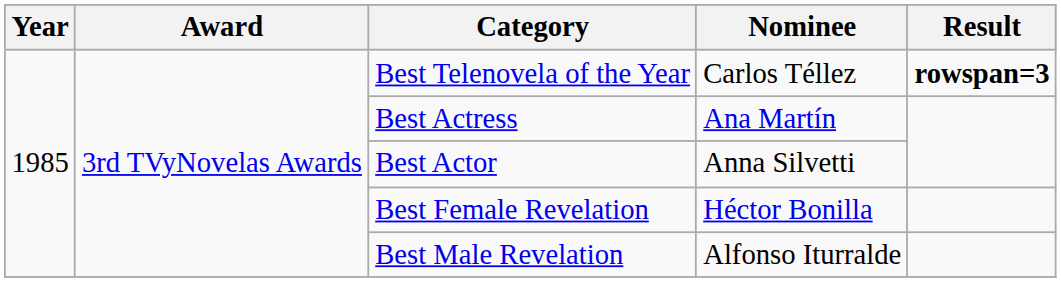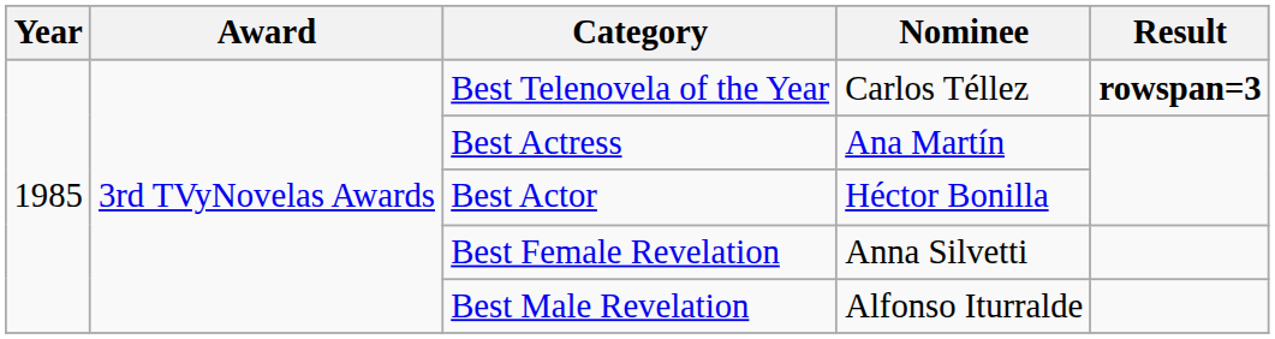Best Actor | Nominee: Anna Silvetti -> Héctor Bonilla
Best Female Revelation | Nominee: Héctor Bonilla -> Anna Silvetti
